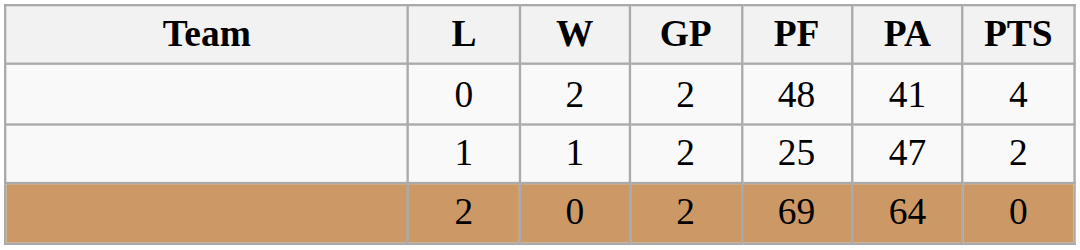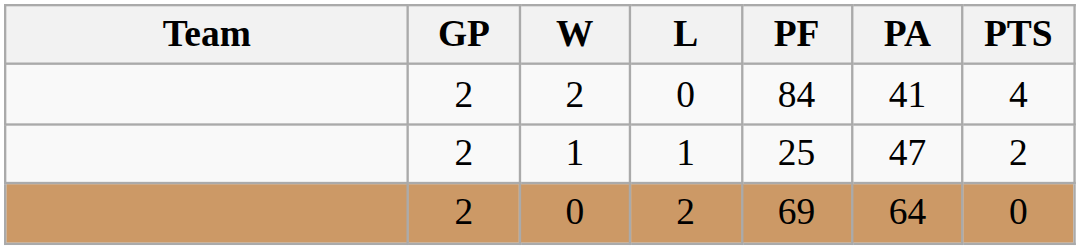columns swapped: GP <-> L
row 2 | PF: 48 -> 84
